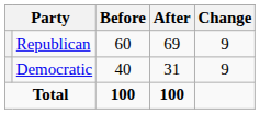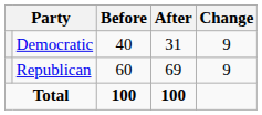rows swapped: Republican <-> Democratic
